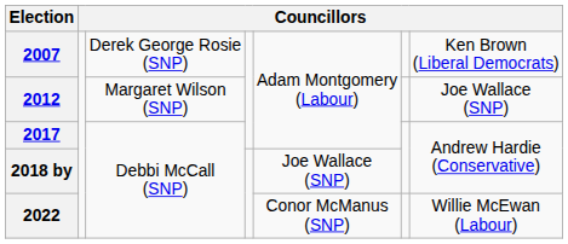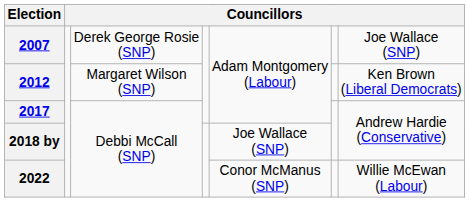2007 | column 7: Ken Brown (Liberal Democrats) -> Joe Wallace (SNP)
2012 | column 7: Joe Wallace (SNP) -> Ken Brown (Liberal Democrats)
